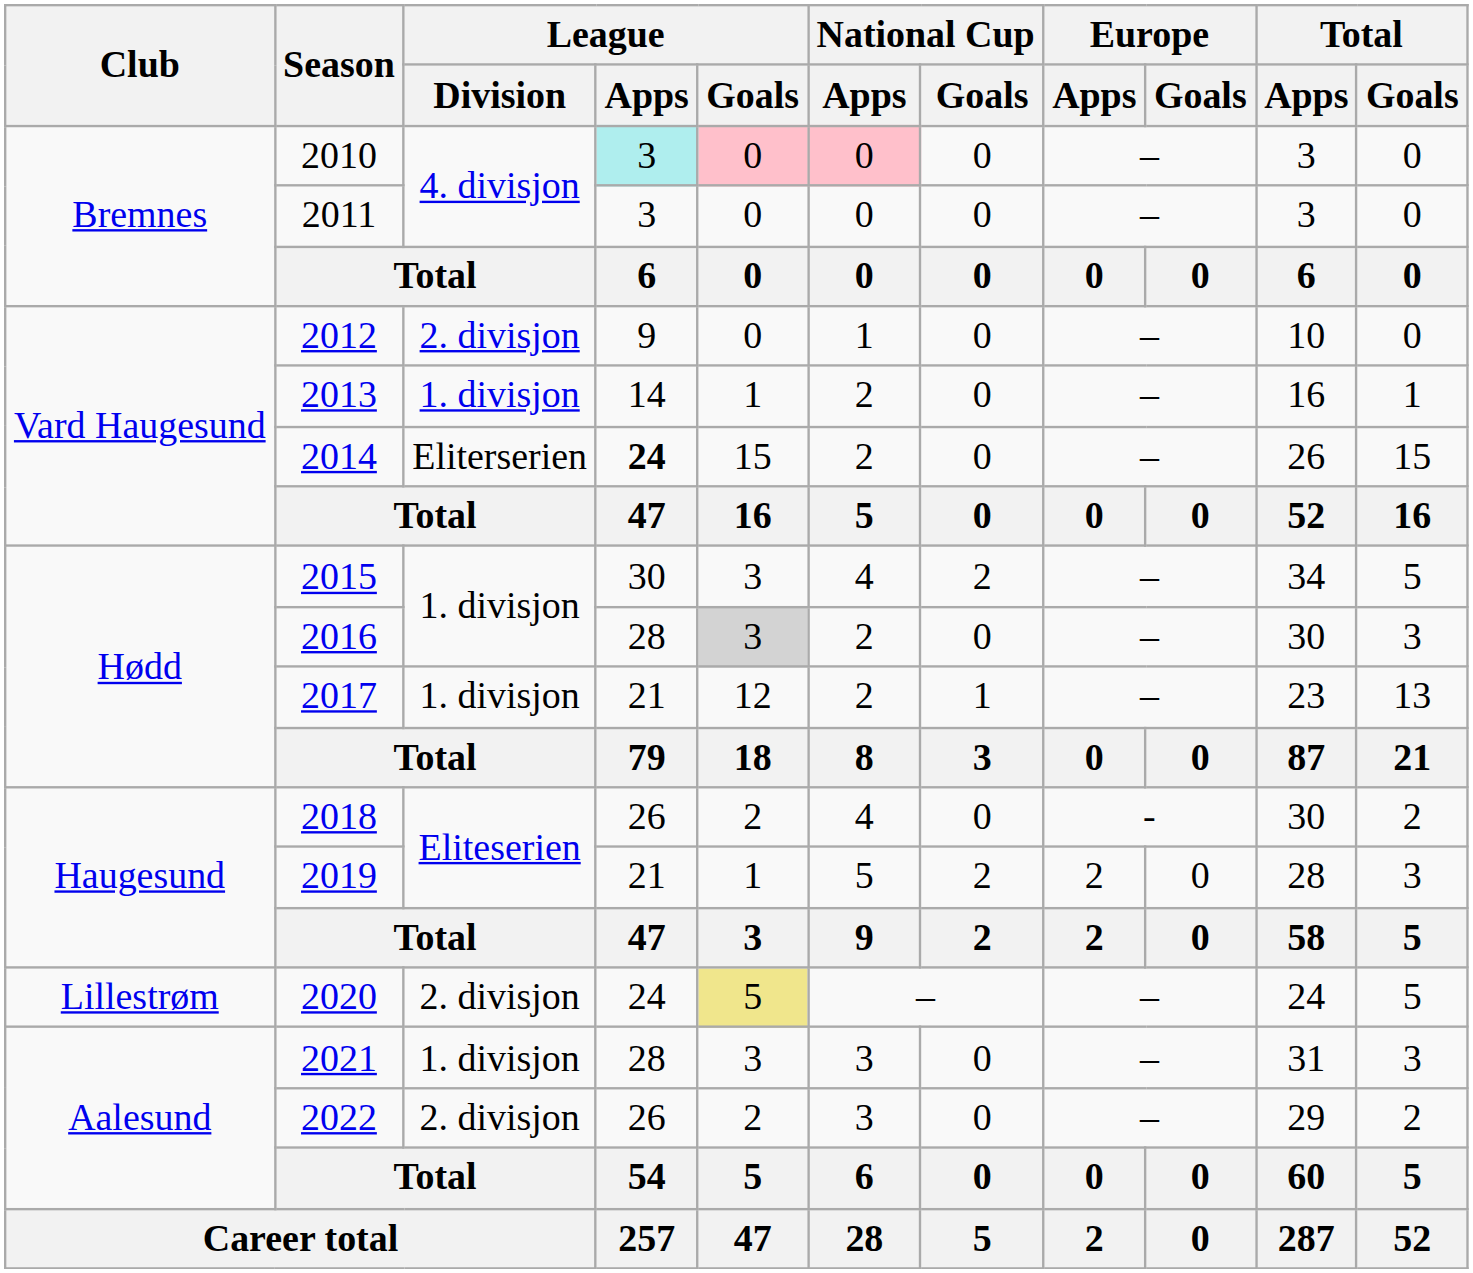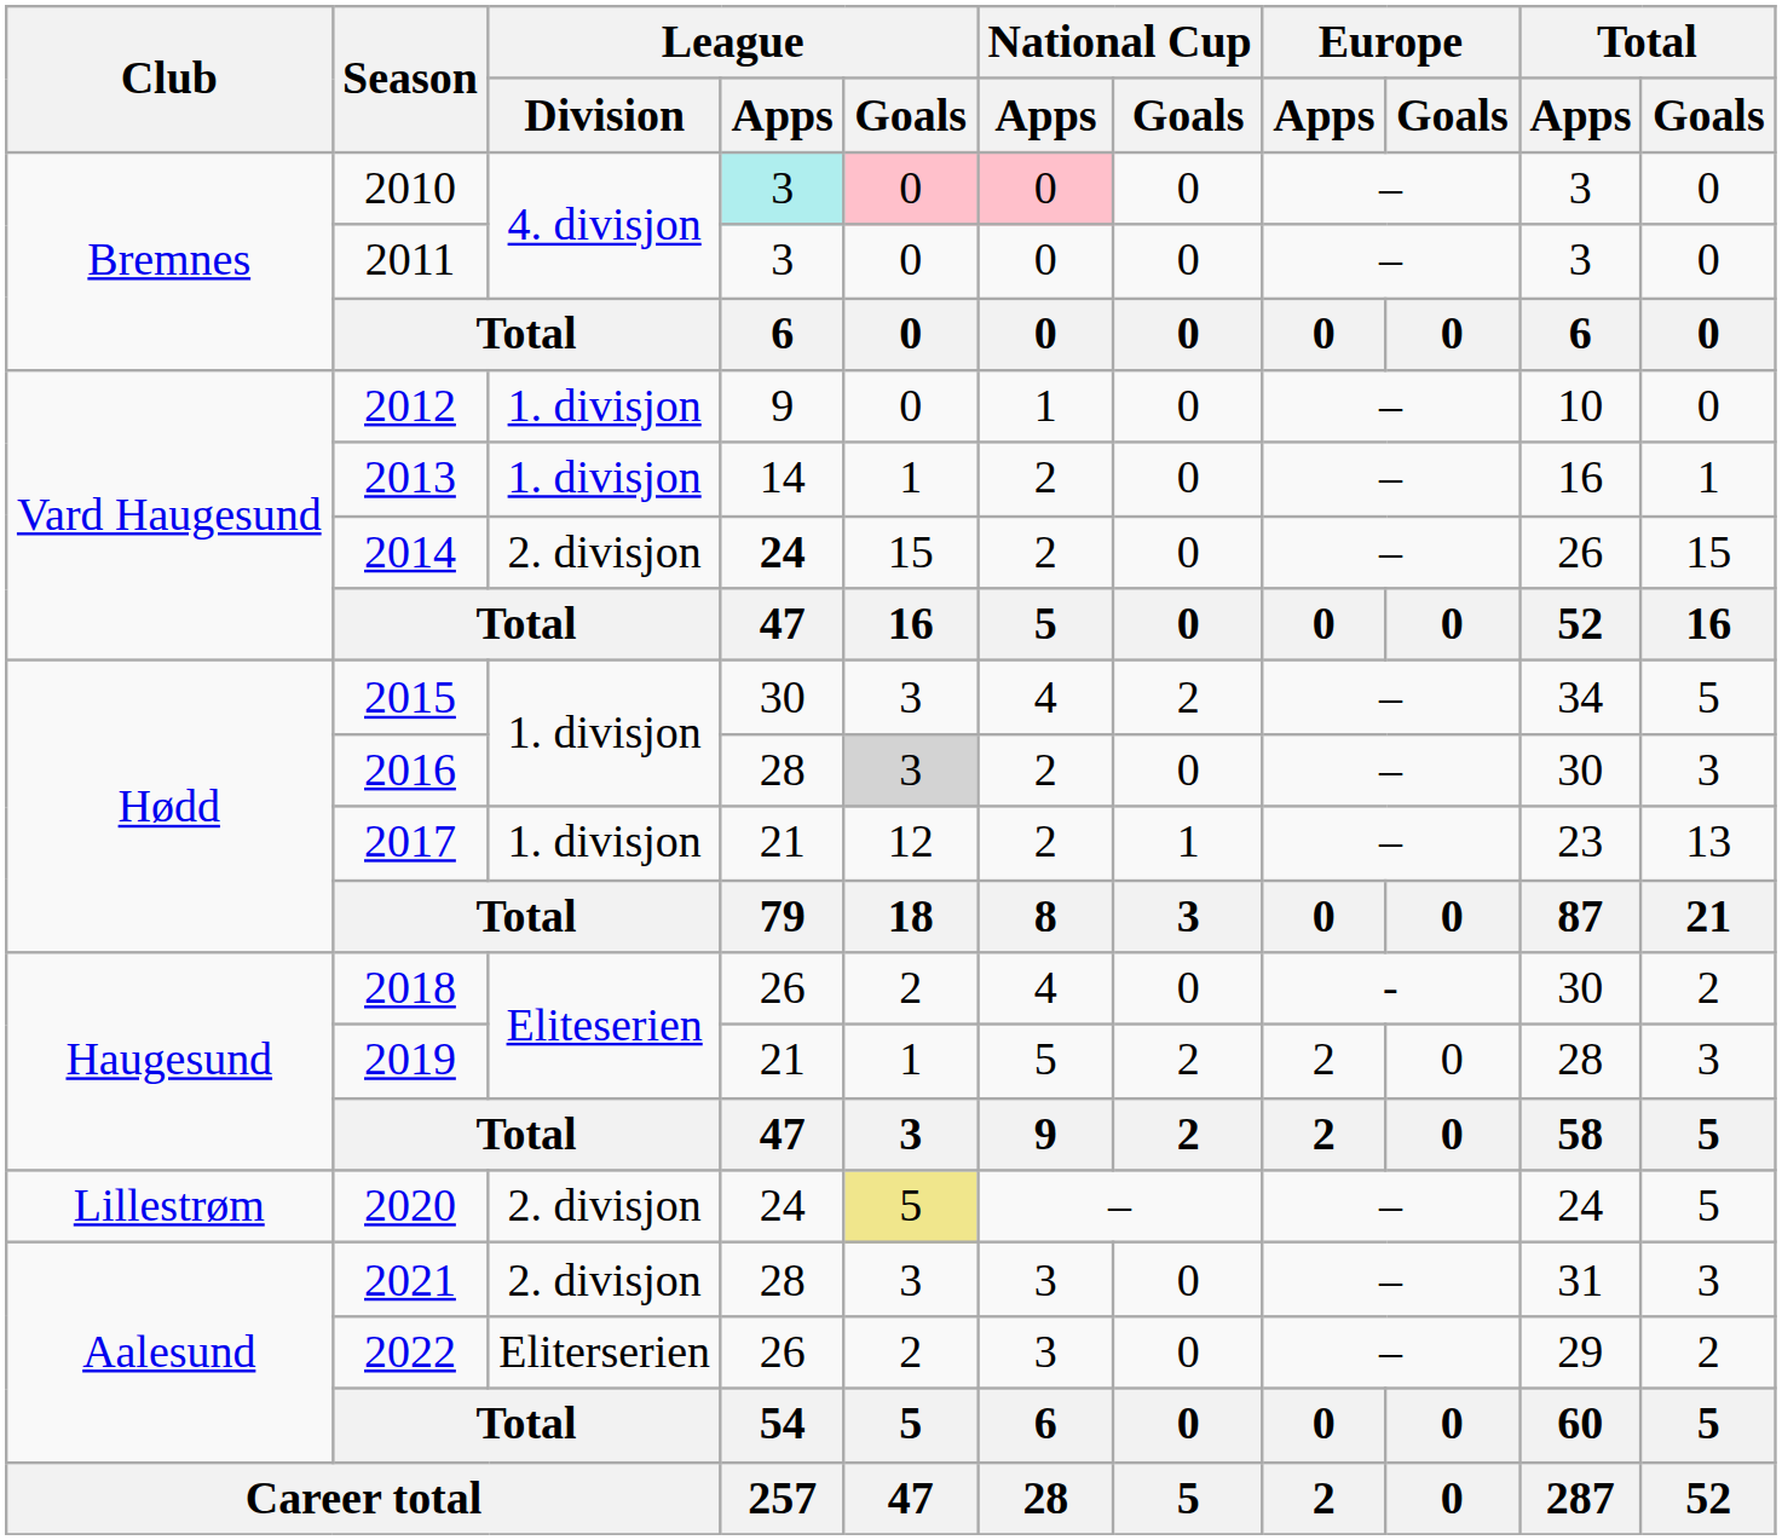2012 | League / Division: 2. divisjon -> 1. divisjon
2014 | League / Division: Eliterserien -> 2. divisjon
2021 | League / Division: 1. divisjon -> 2. divisjon
2022 | League / Division: 2. divisjon -> Eliterserien
